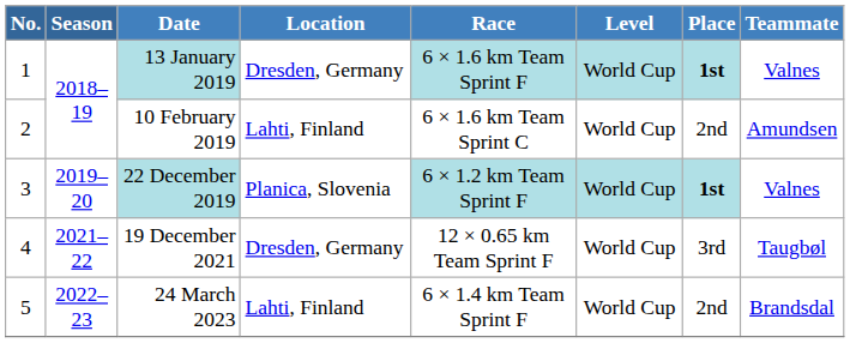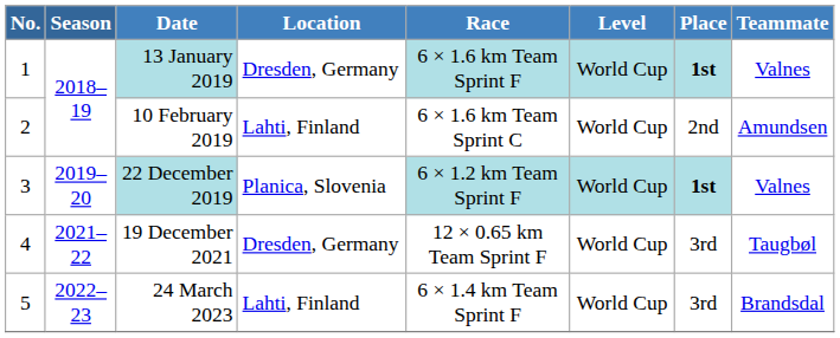24 March 2023 | Place: 2nd -> 3rd
